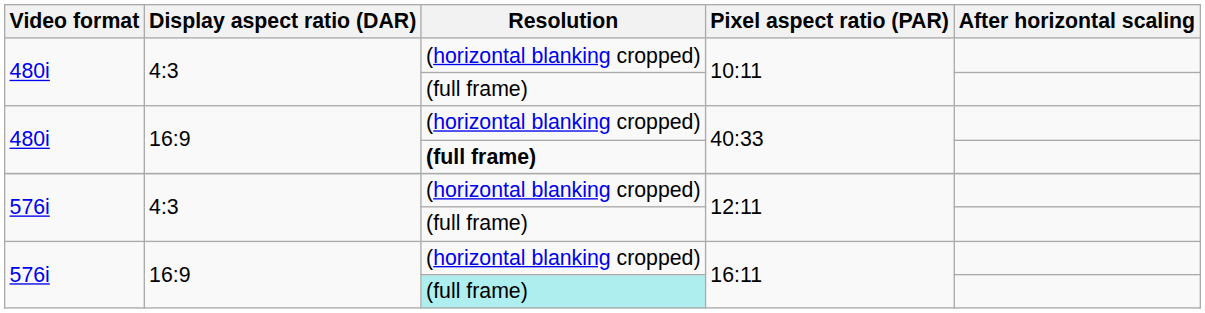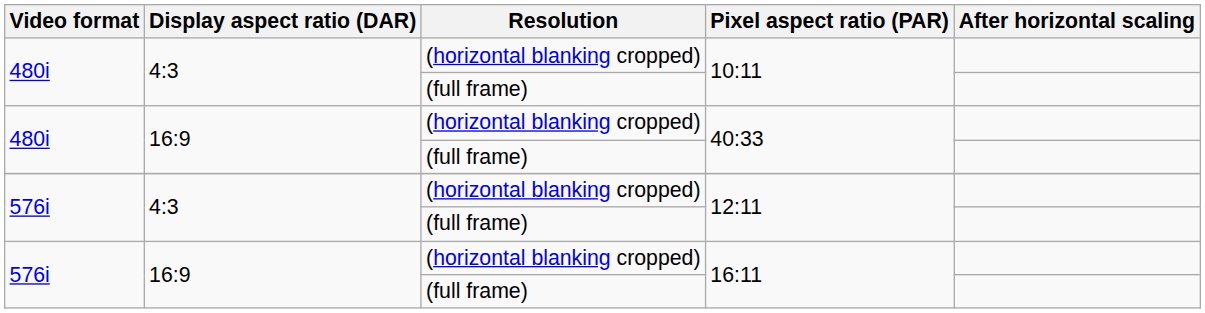(full frame) / 40:33 | Resolution: bold -> normal
(full frame) / 16:11 | Resolution: paleturquoise background -> no background
